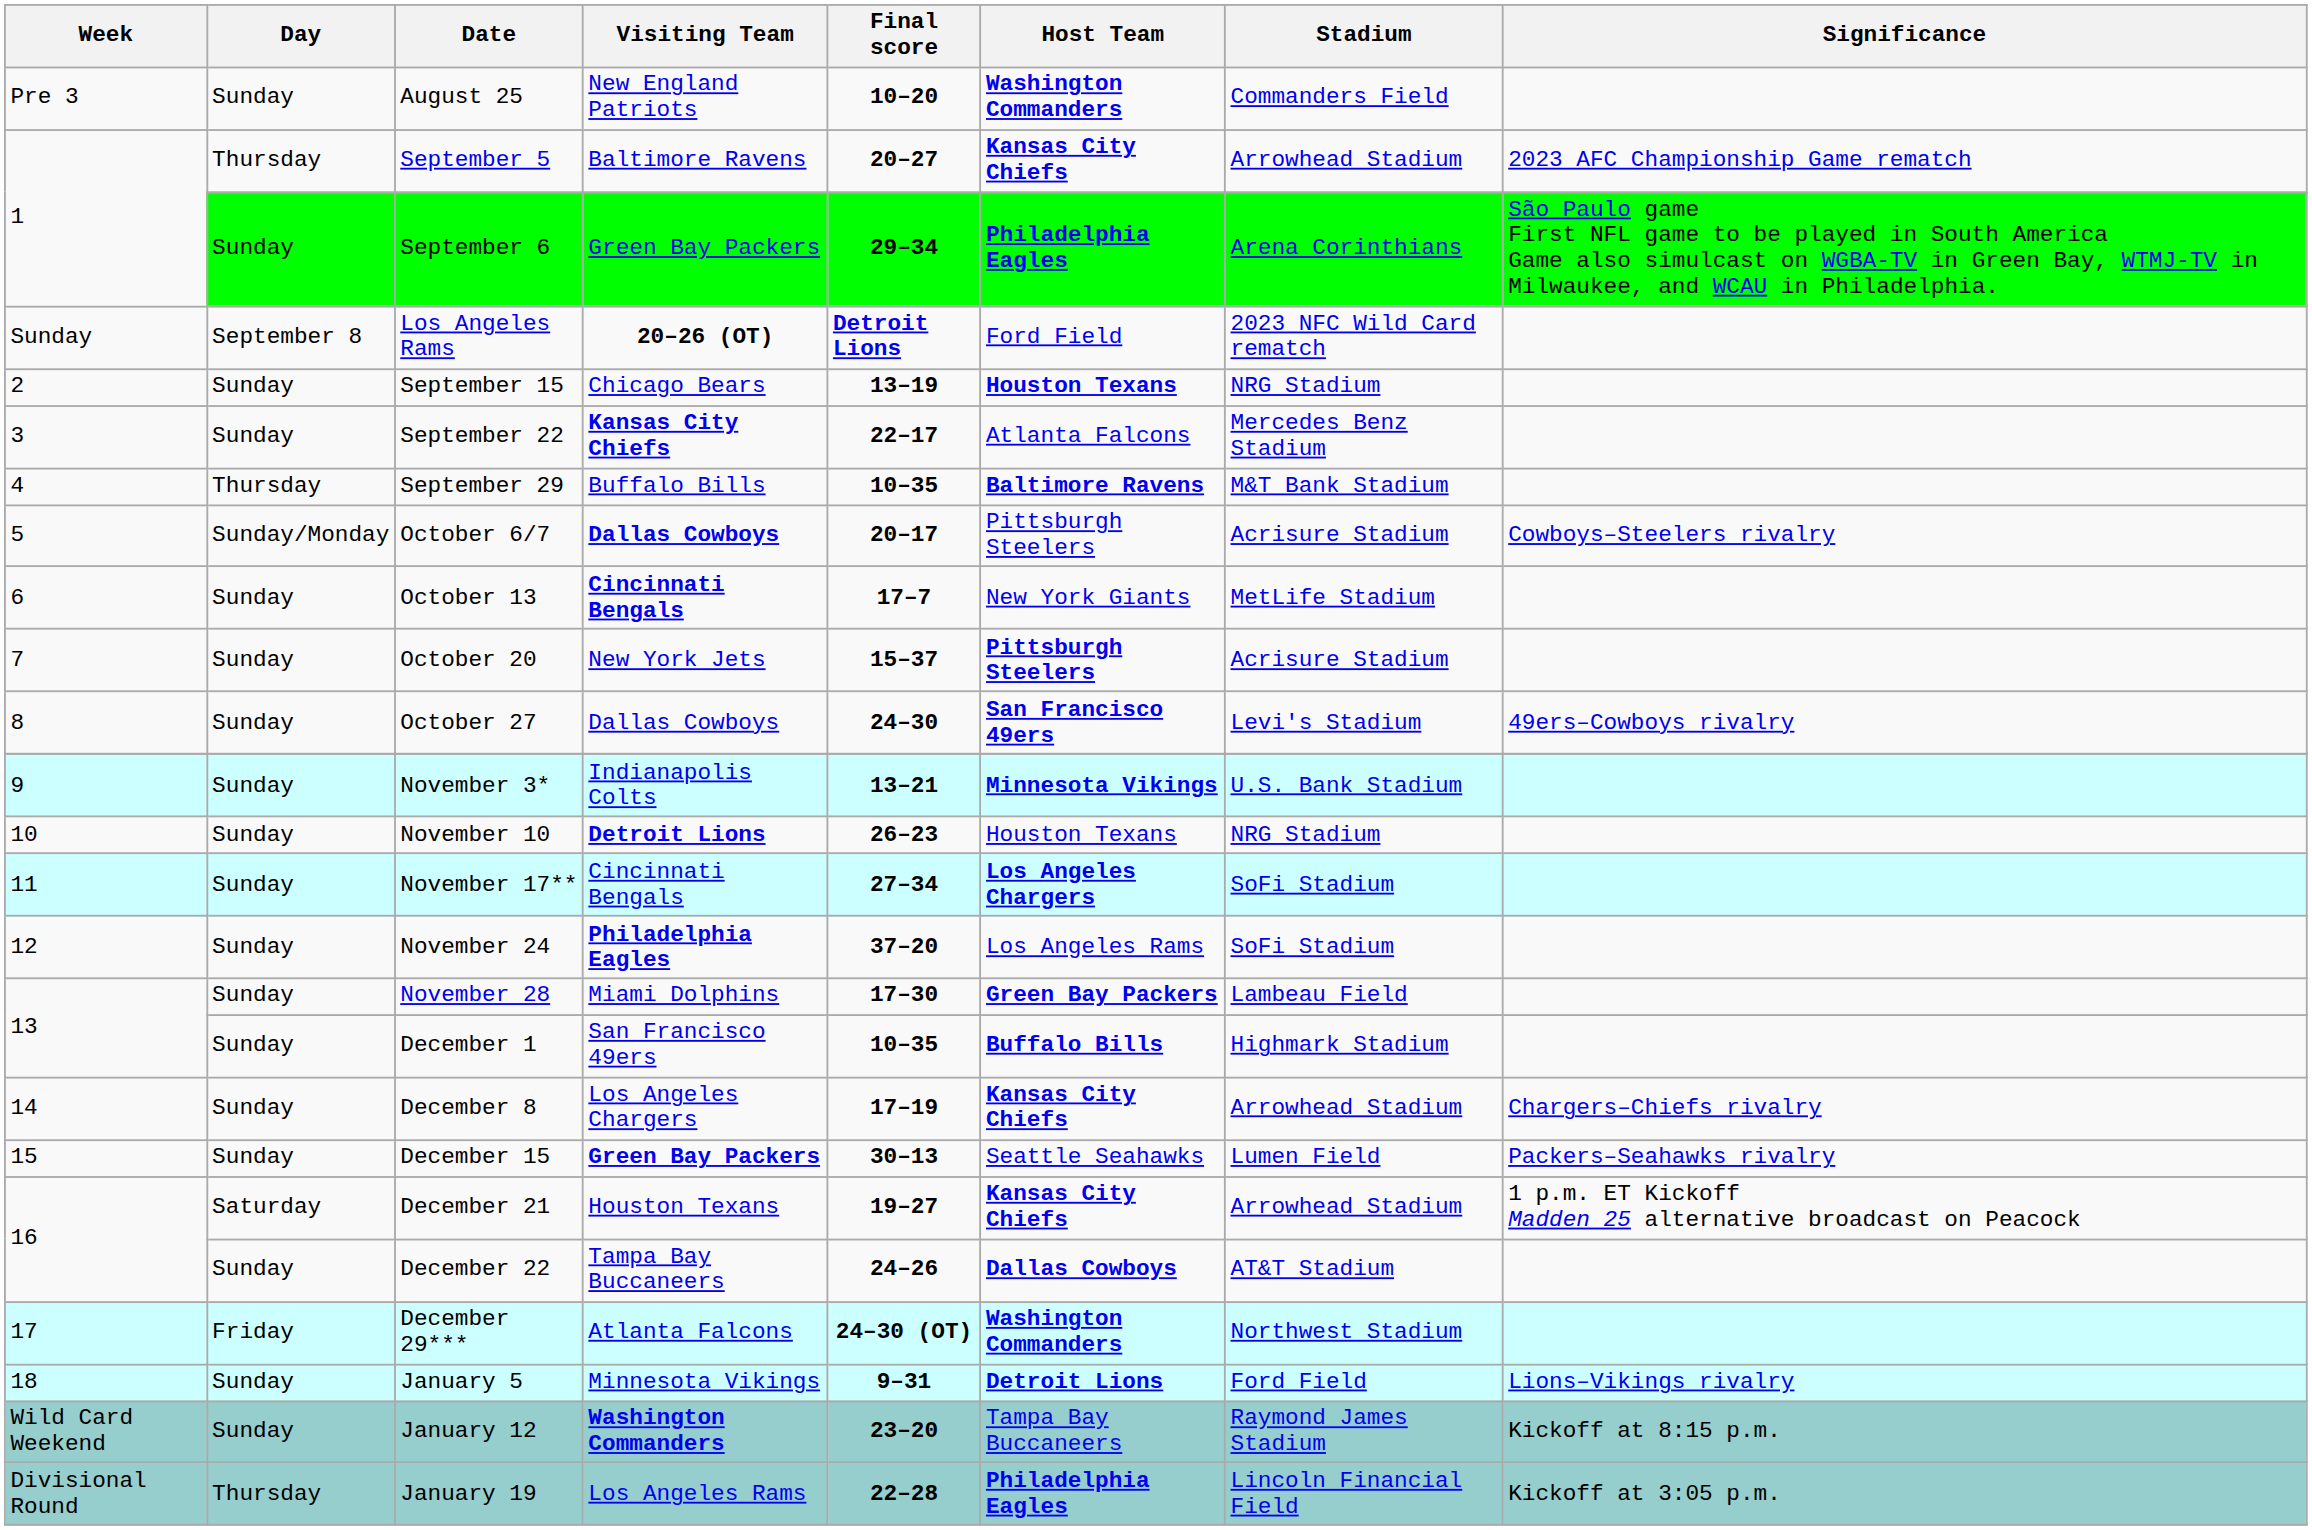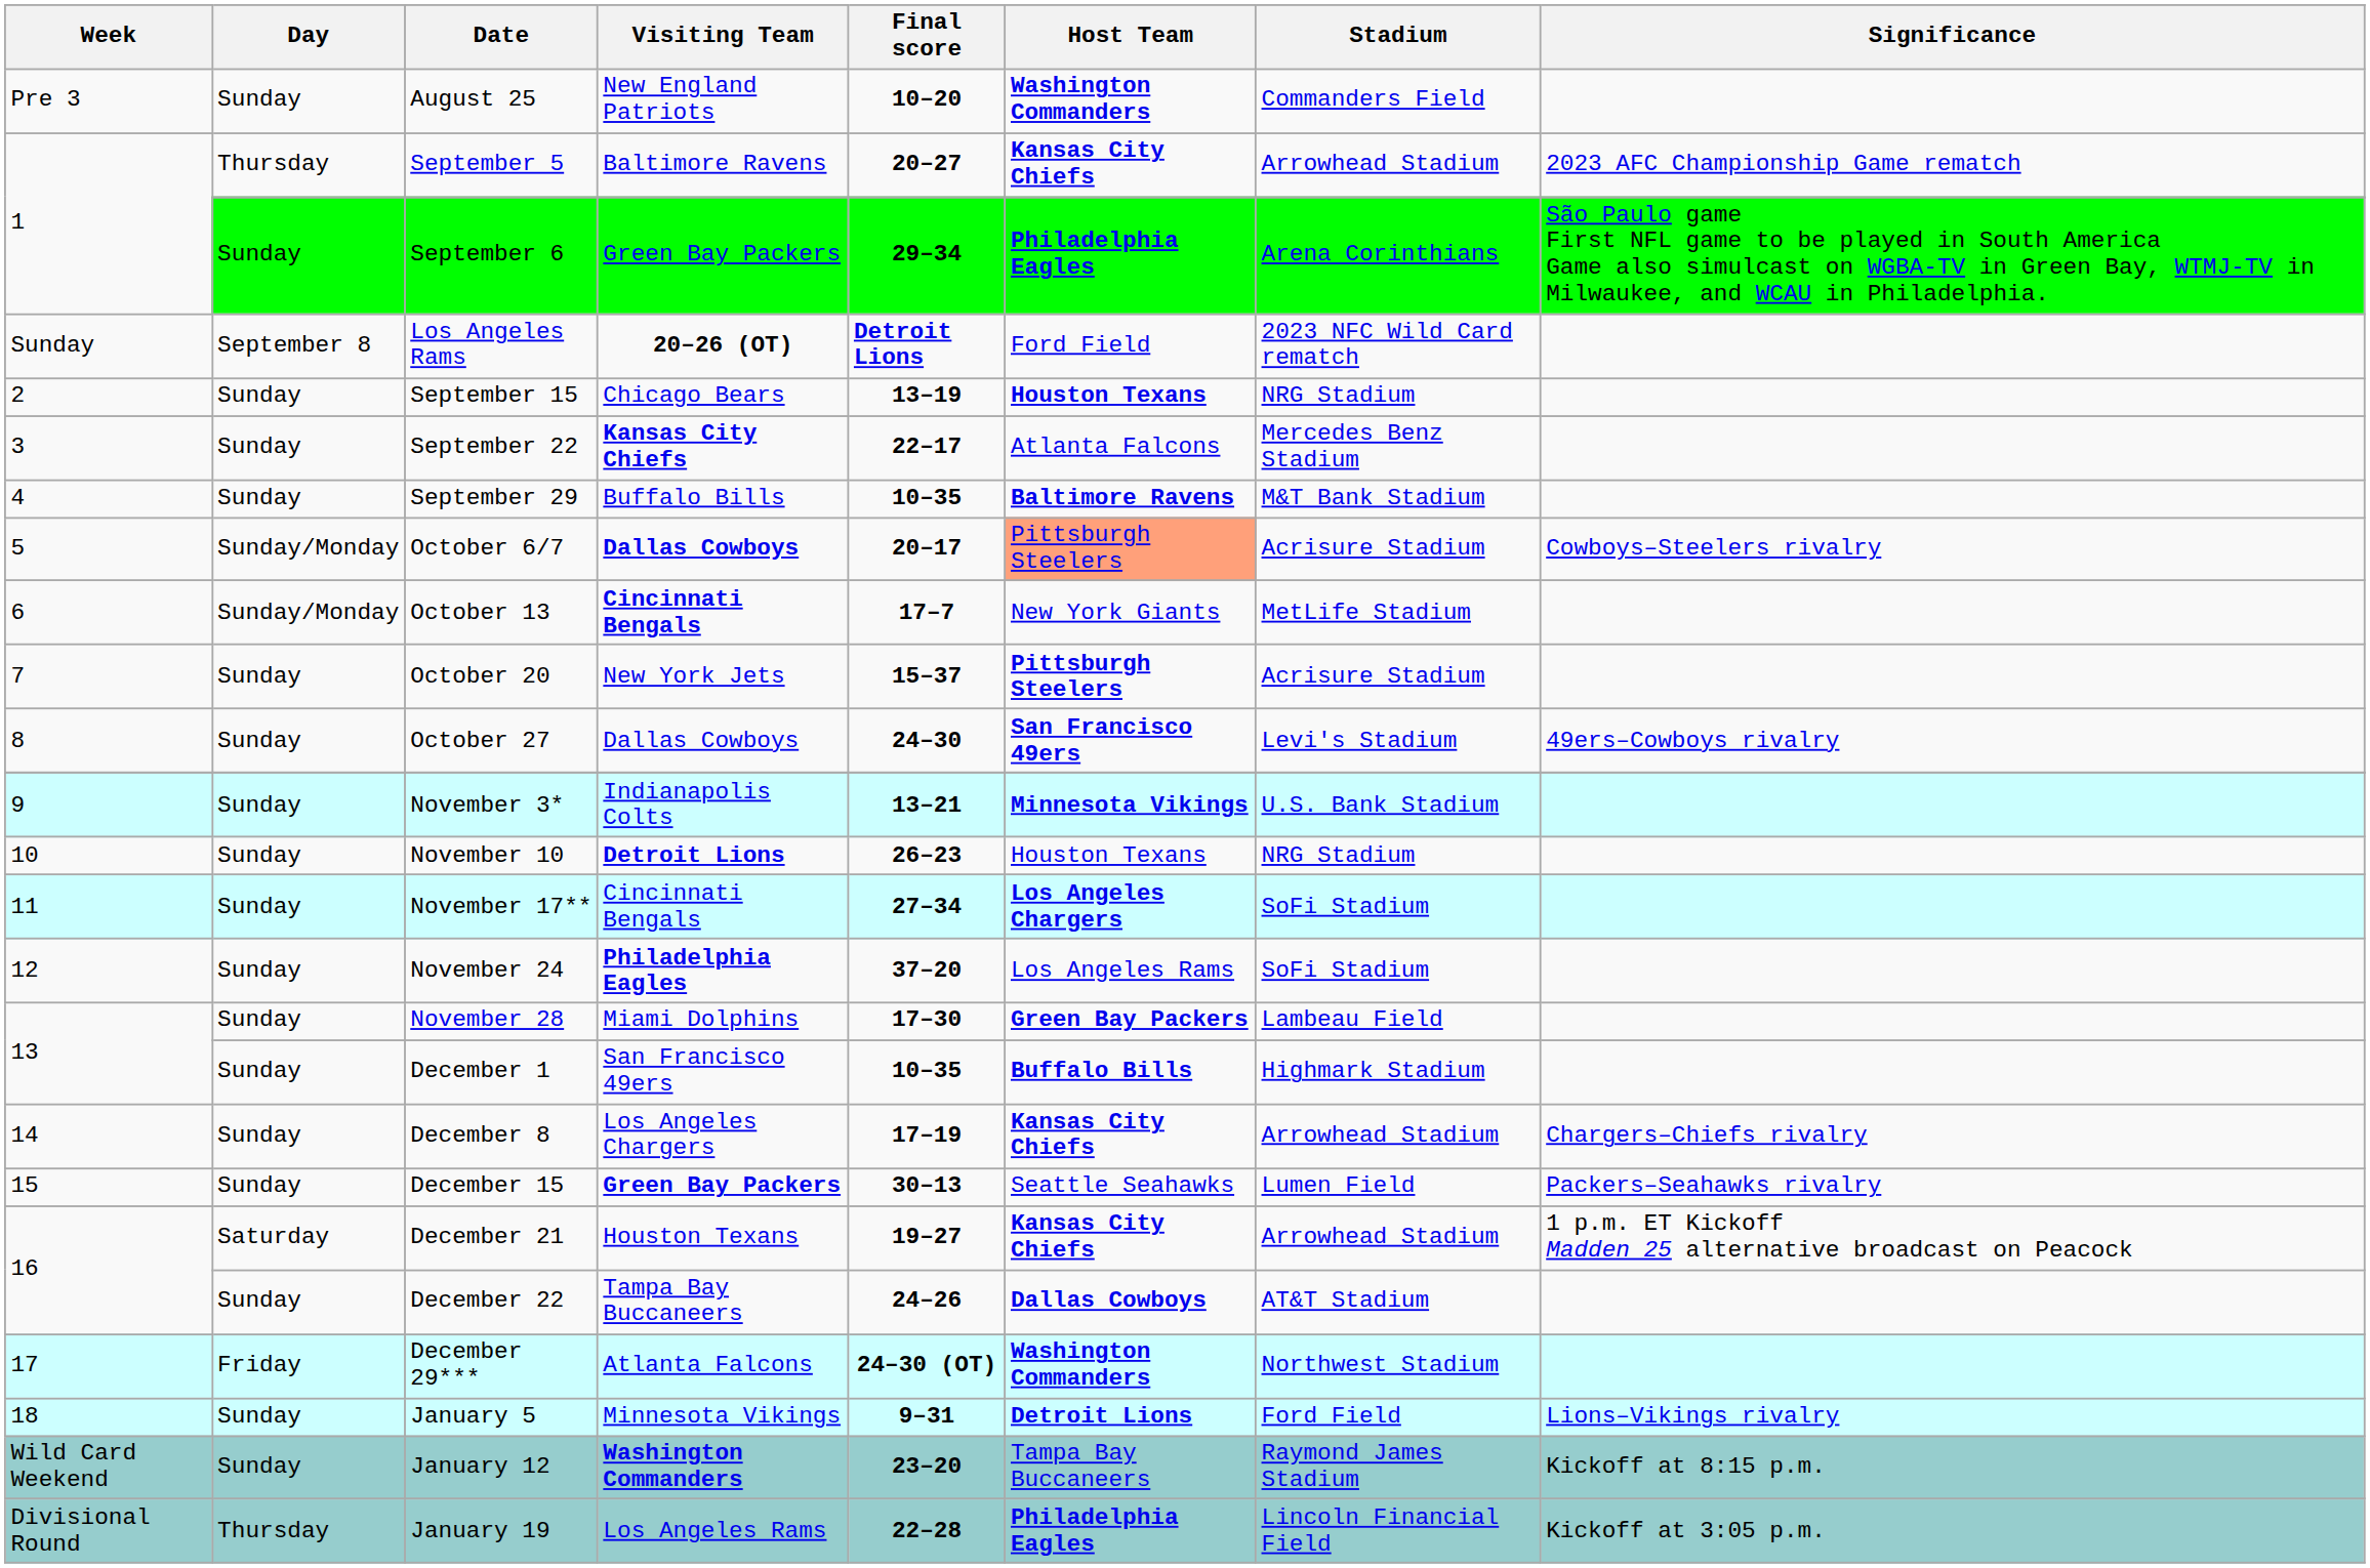September 29 | Day: Thursday -> Sunday
October 6/7 | Host Team: no background -> lightsalmon background
October 13 | Day: Sunday -> Sunday/Monday
